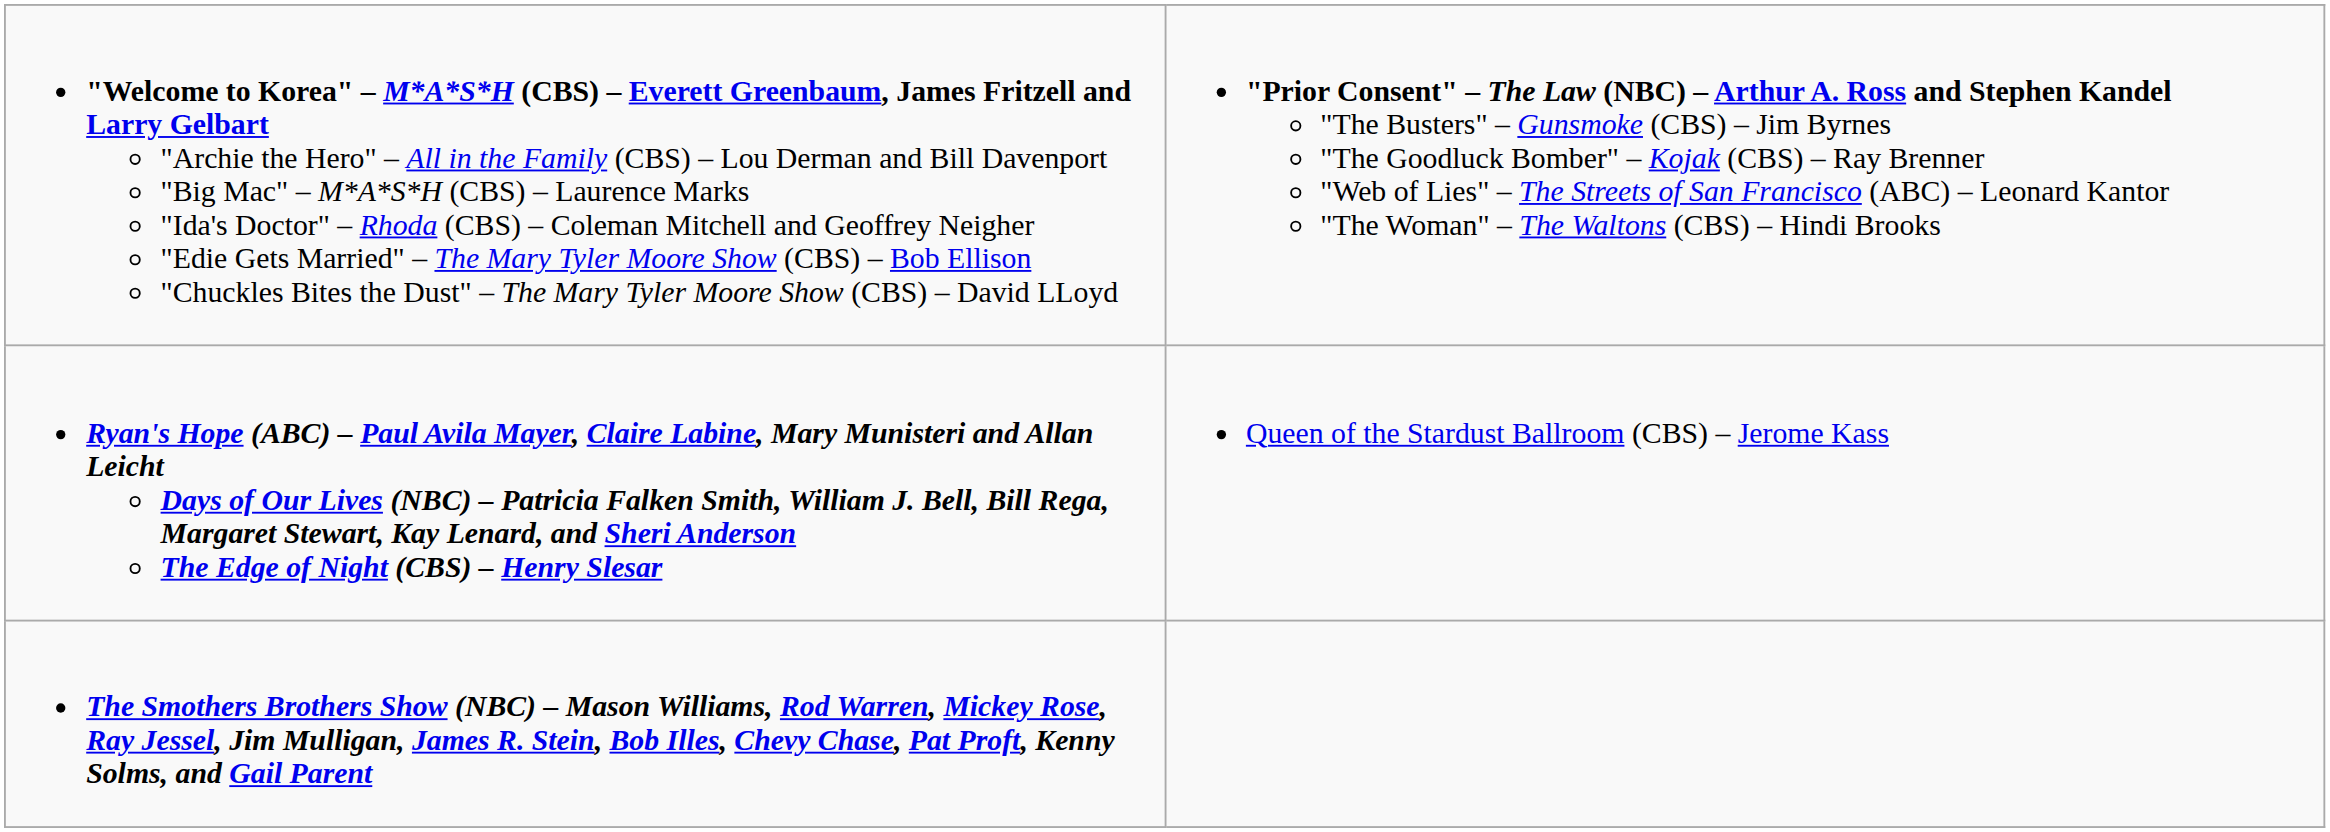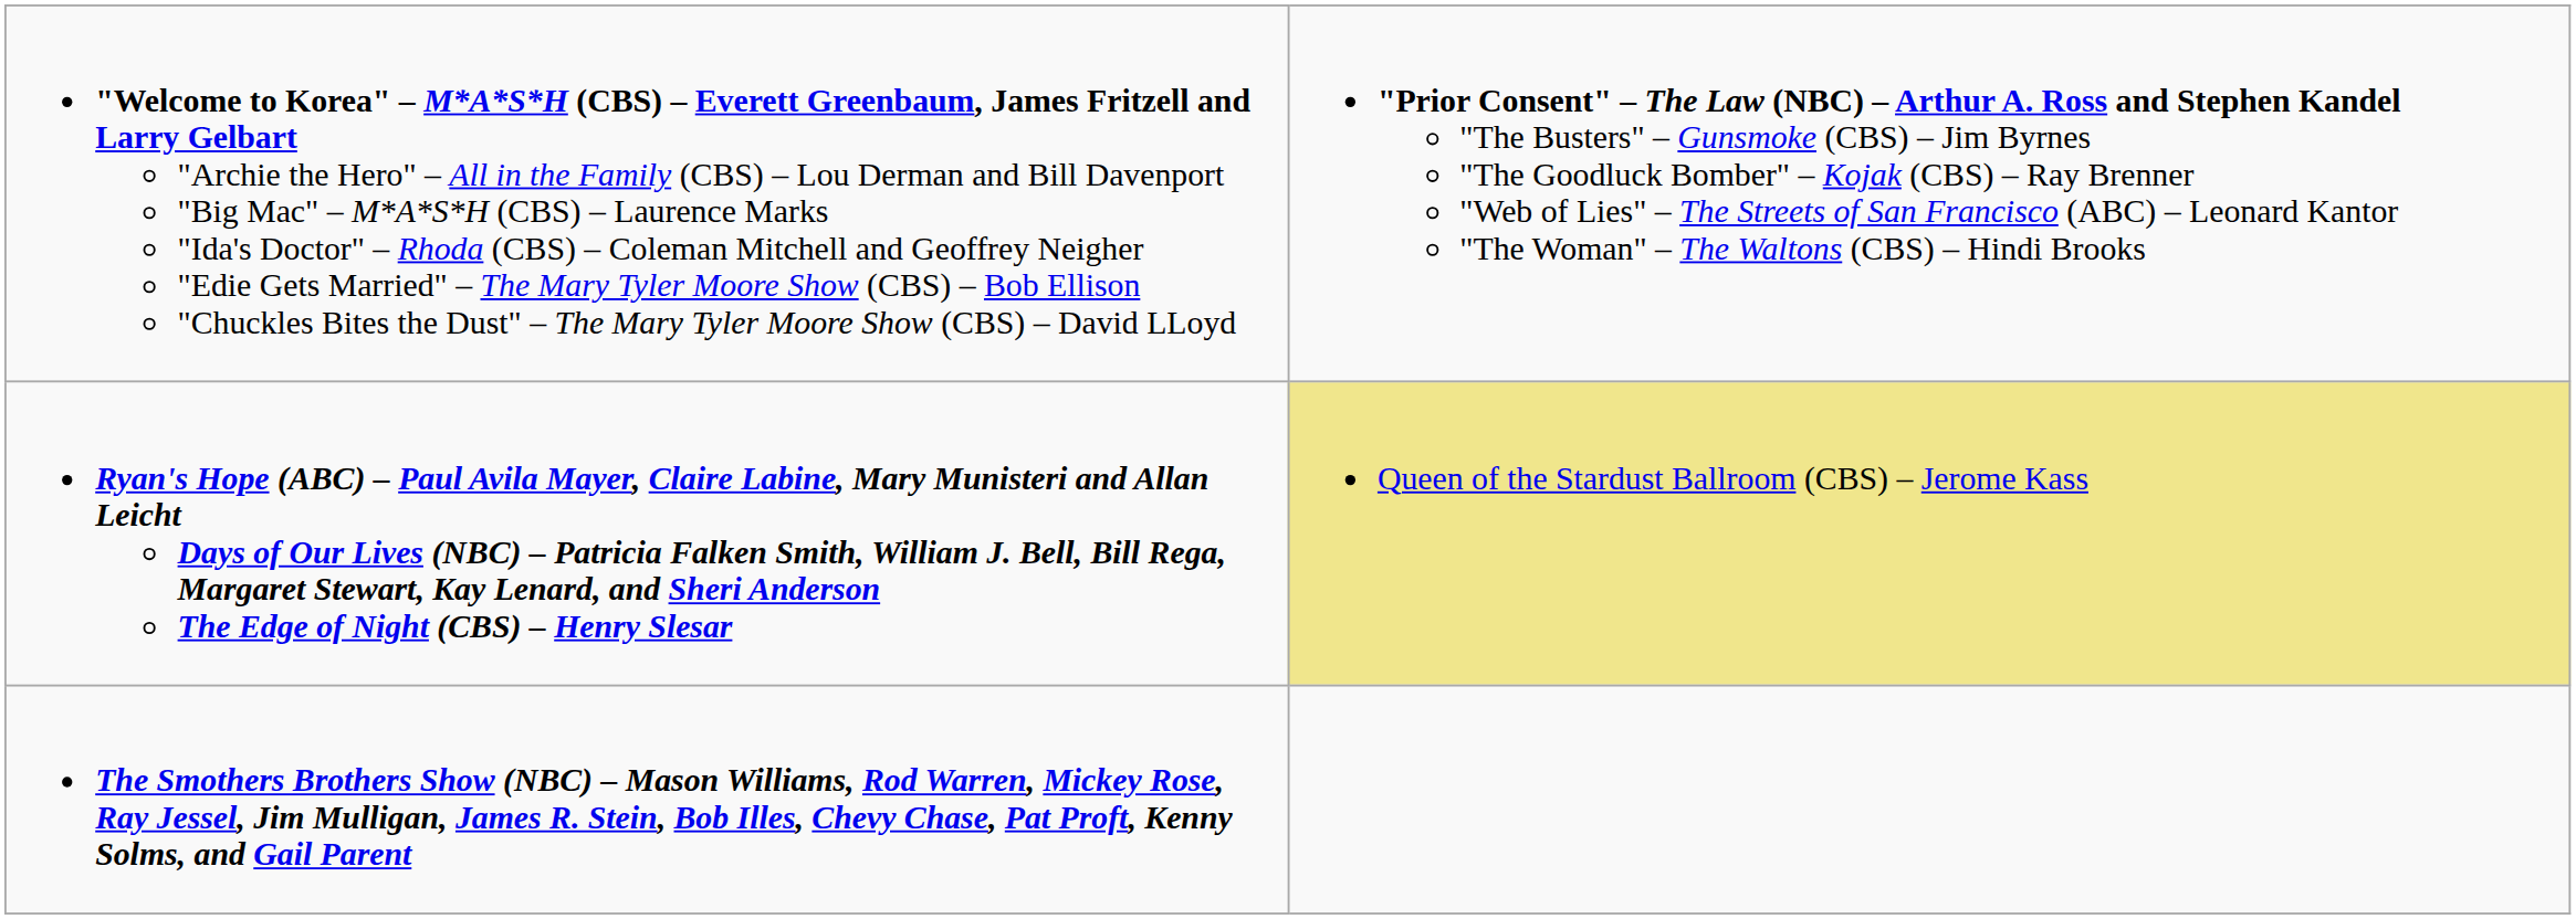row 2 | column 2: no background -> khaki background
